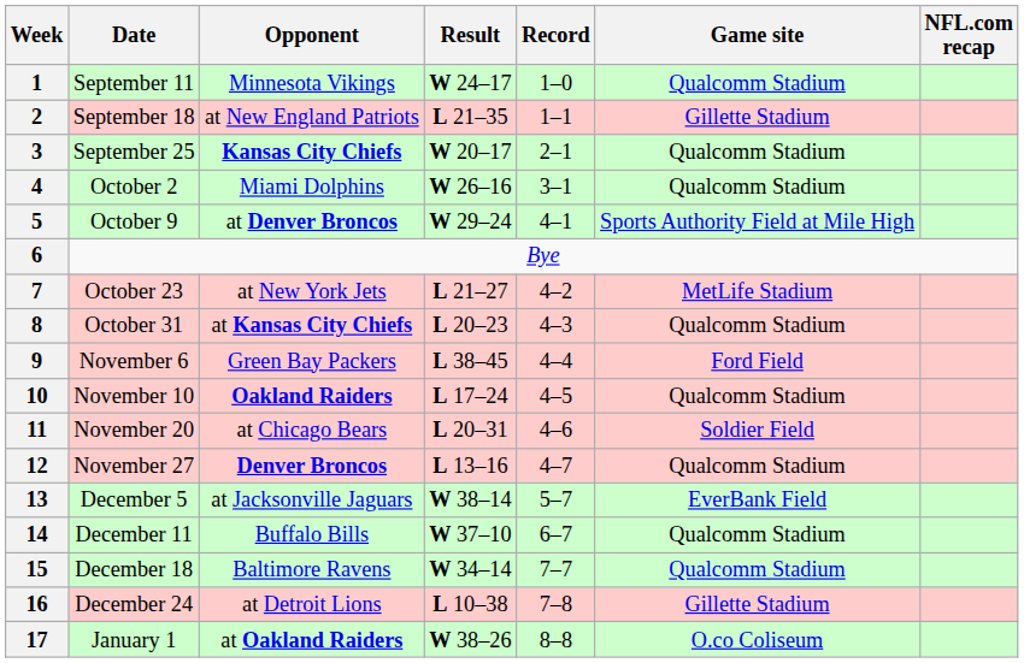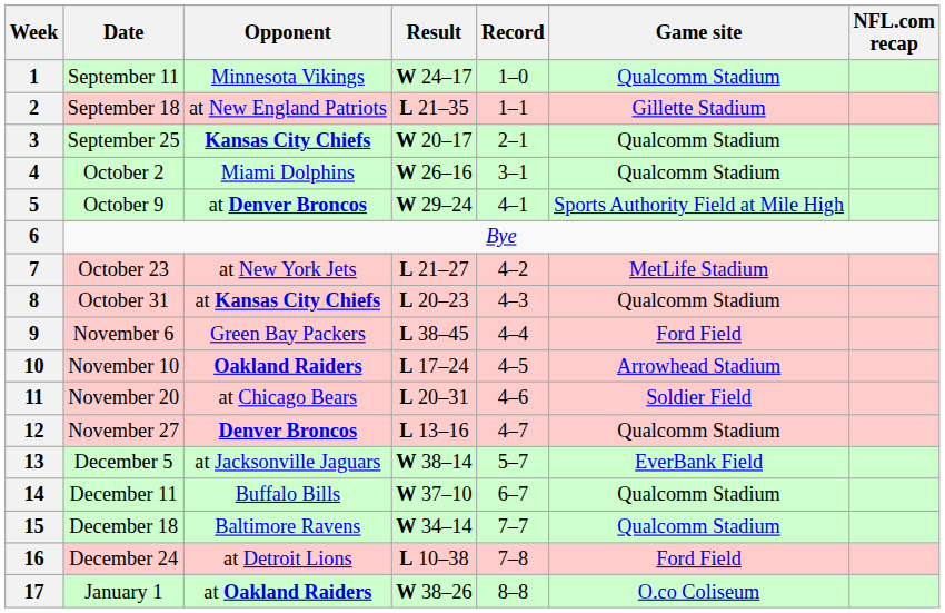10 | Game site: Qualcomm Stadium -> Arrowhead Stadium
16 | Game site: Gillette Stadium -> Ford Field
